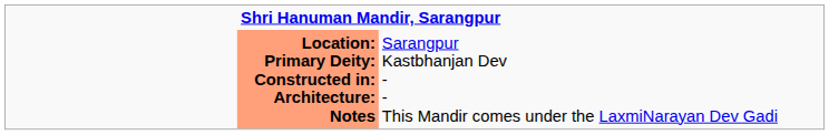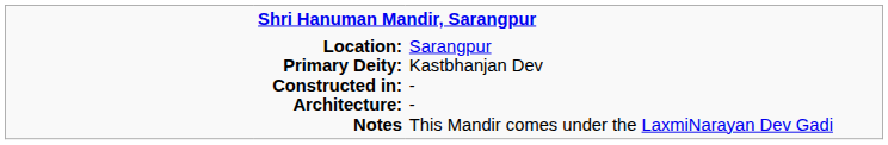Location: Primary Deity: Constructed in: Architecture: Notes | column 2: lightsalmon background -> no background
